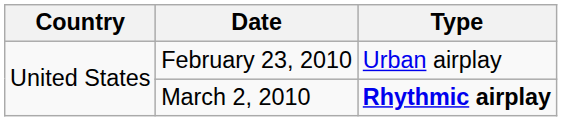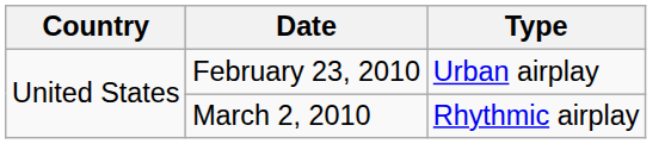March 2, 2010 | Type: bold -> normal
